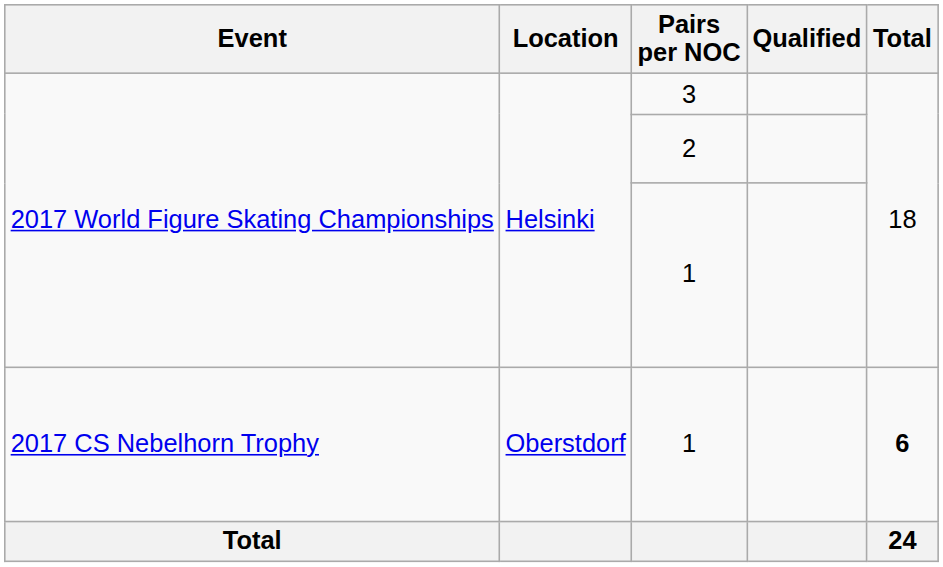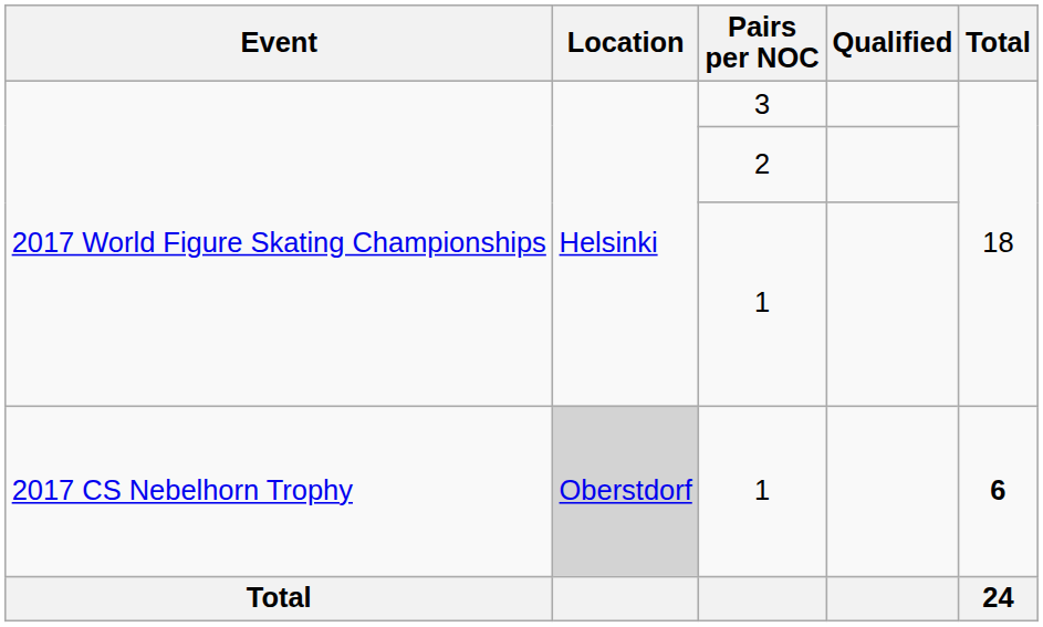2017 CS Nebelhorn Trophy / 1 | Location: no background -> lightgrey background
